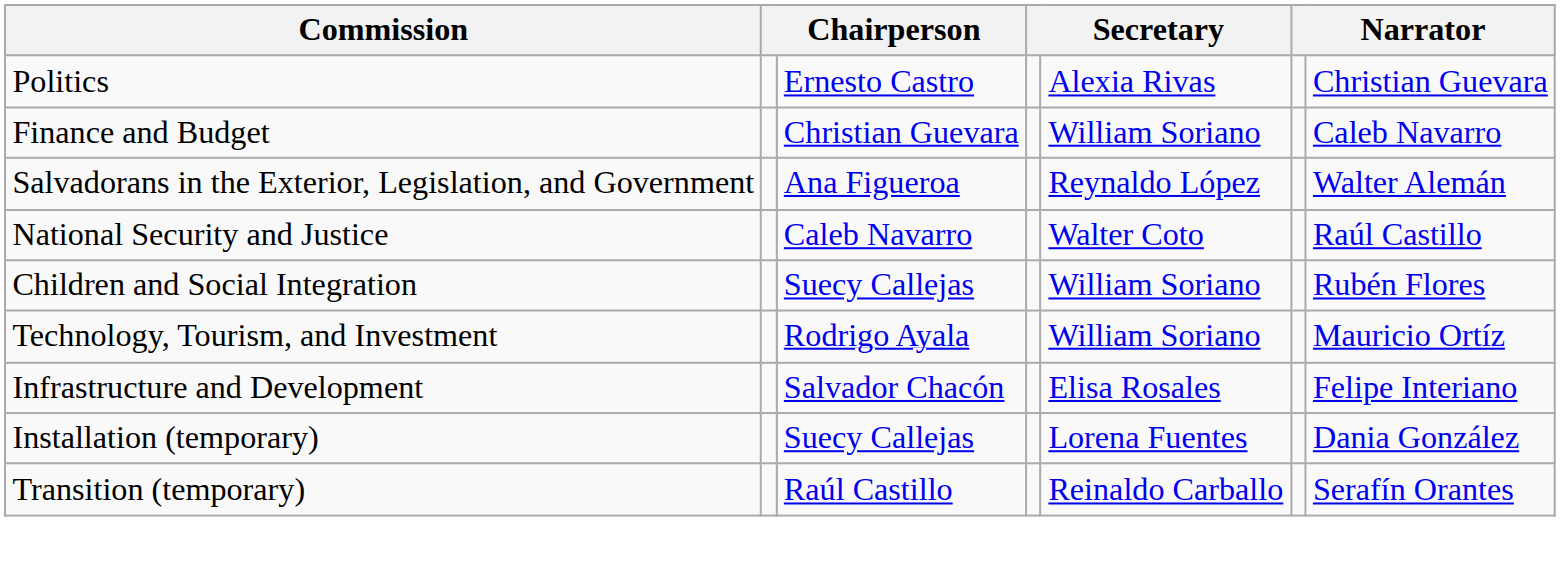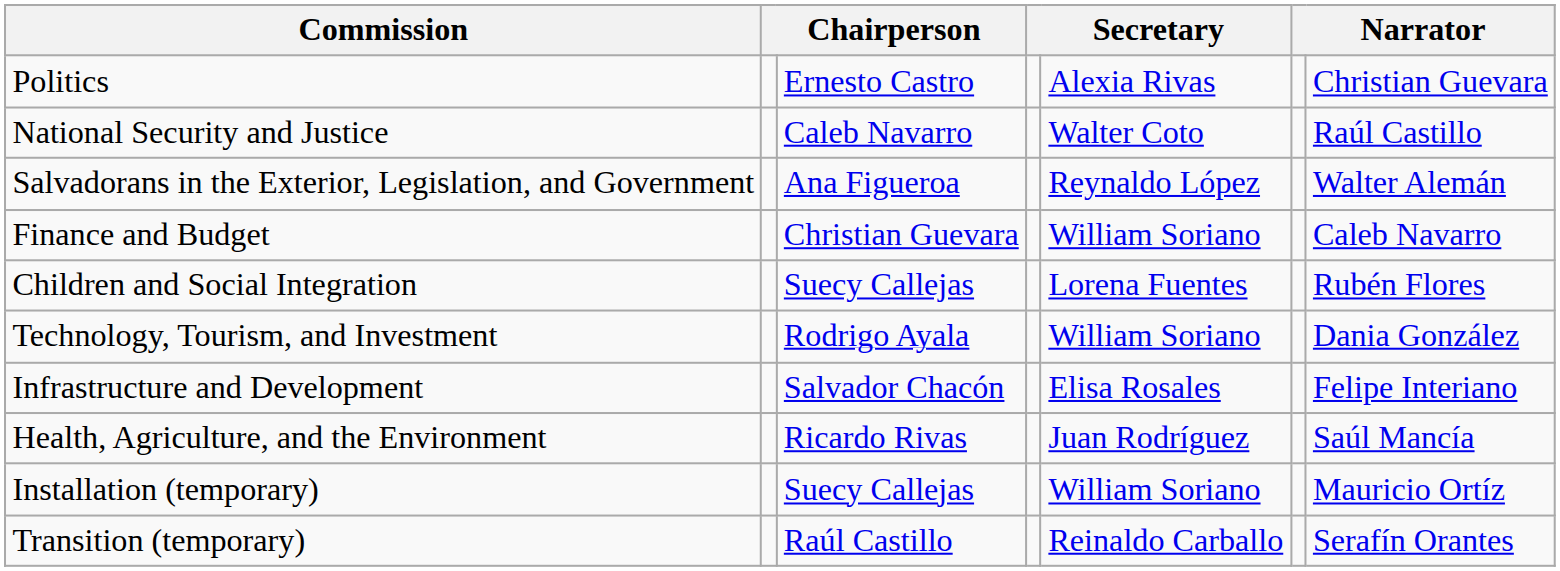rows swapped: Finance and Budget <-> National Security and Justice
Children and Social Integration | column 5: William Soriano -> Lorena Fuentes
Technology, Tourism, and Investment | column 7: Mauricio Ortíz -> Dania González
+ row: Health, Agriculture, and the Environment | Ricardo Rivas | Juan Rodríguez | Saúl Mancía
Installation (temporary) | column 5: Lorena Fuentes -> William Soriano
Installation (temporary) | column 7: Dania González -> Mauricio Ortíz
